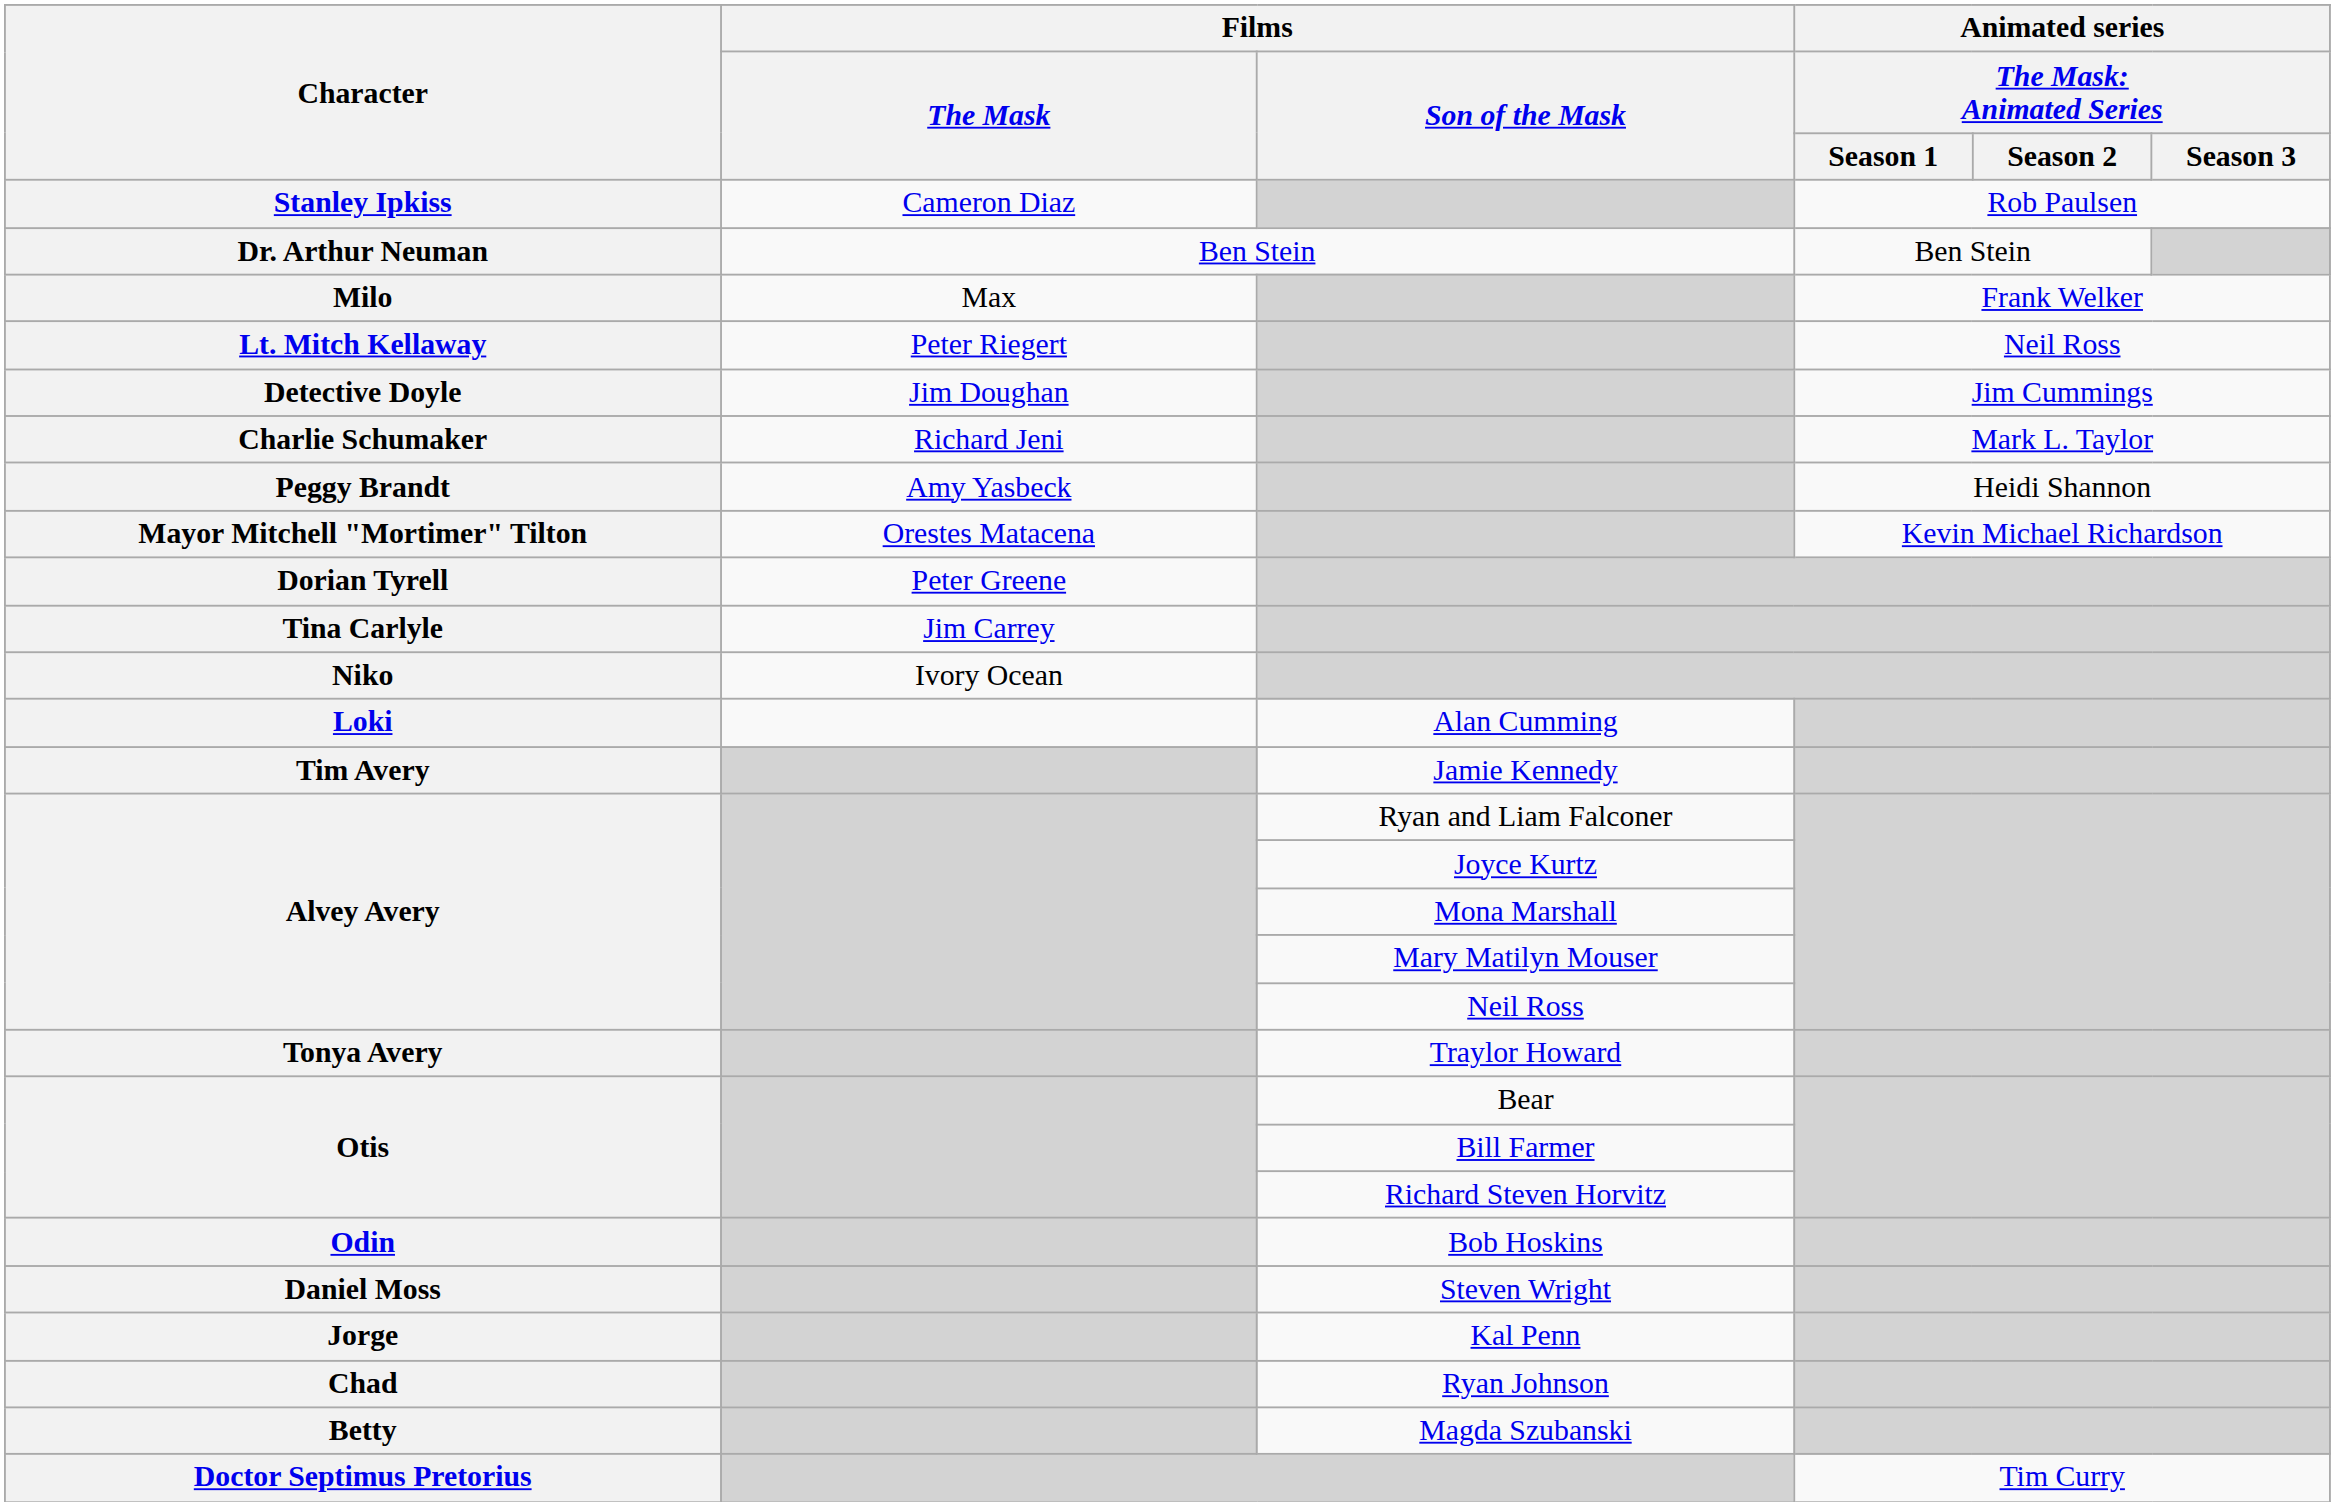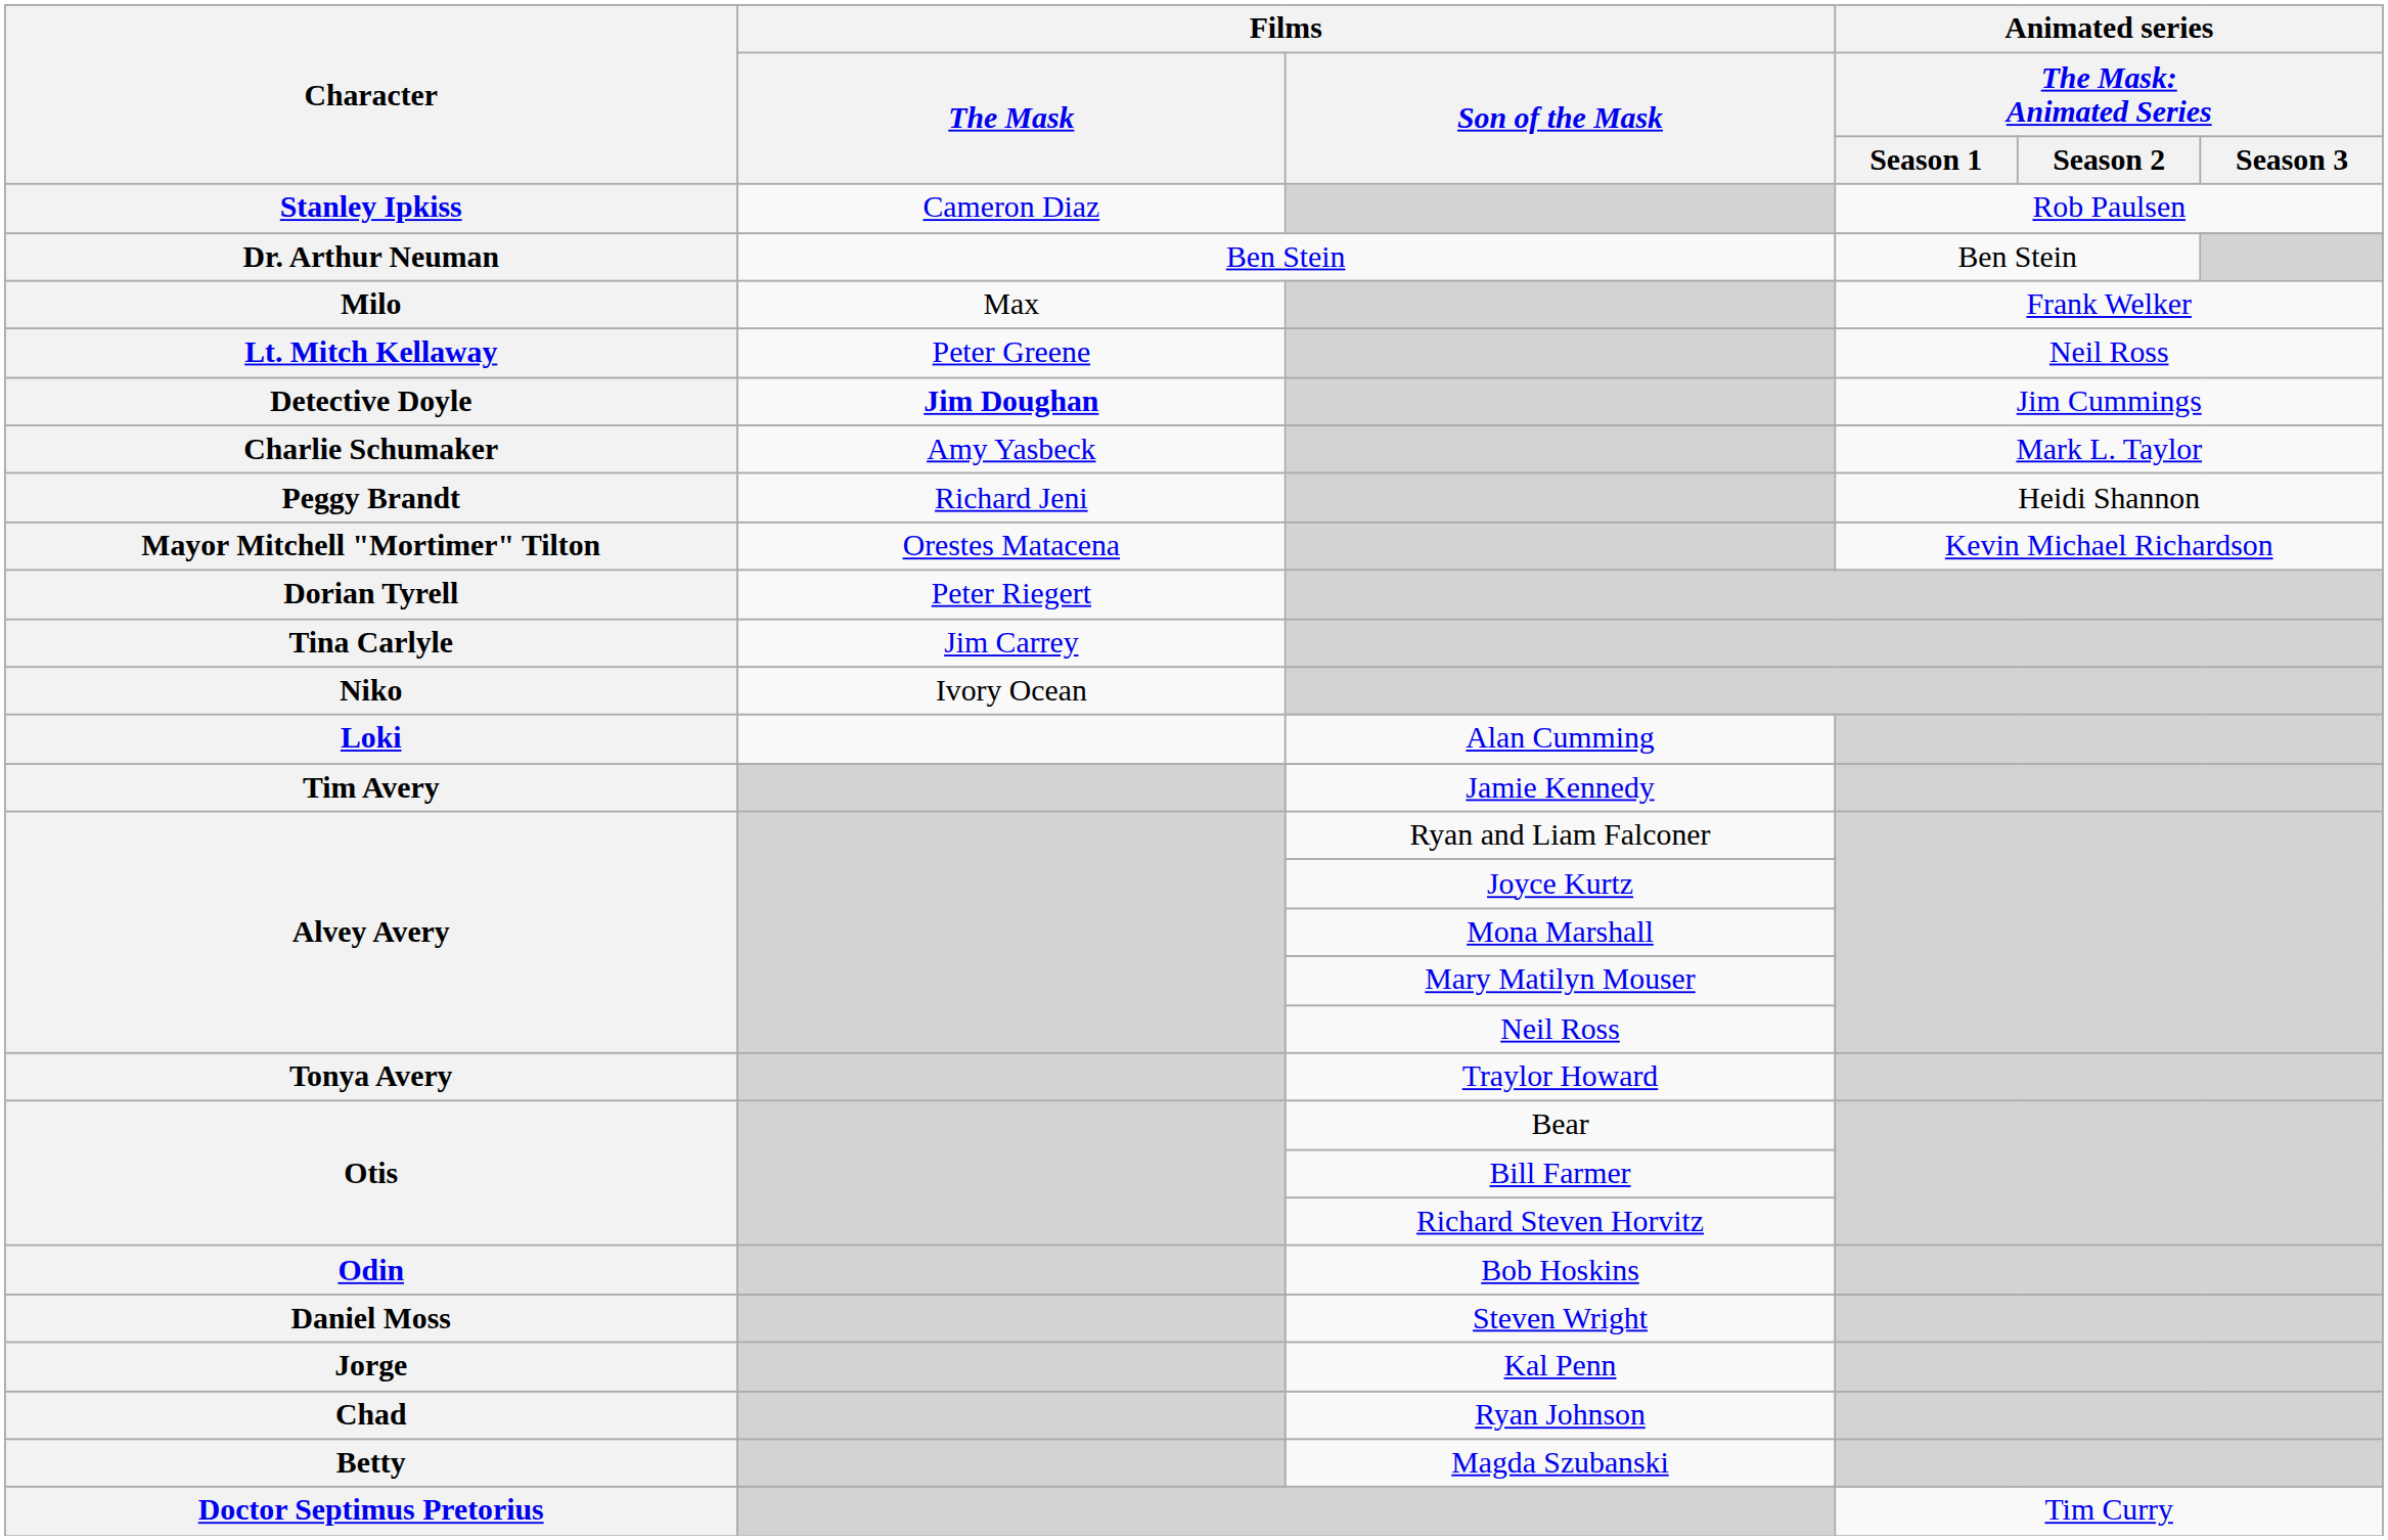Lt. Mitch Kellaway | Films / The Mask: Peter Riegert -> Peter Greene
Detective Doyle | Films / The Mask: normal -> bold
Charlie Schumaker | Films / The Mask: Richard Jeni -> Amy Yasbeck
Peggy Brandt | Films / The Mask: Amy Yasbeck -> Richard Jeni
Dorian Tyrell | Films / The Mask: Peter Greene -> Peter Riegert
